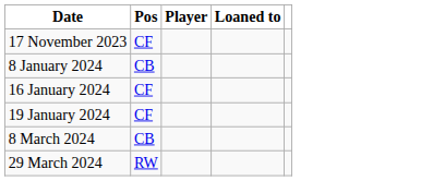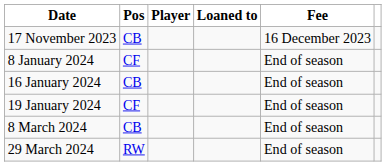+ column: Fee | 16 December 2023 | End of season | End of season | End of season | End of season | End of season
17 November 2023 | Pos: CF -> CB
8 January 2024 | Pos: CB -> CF
16 January 2024 | Pos: CF -> CB
